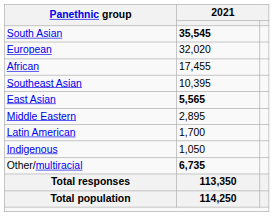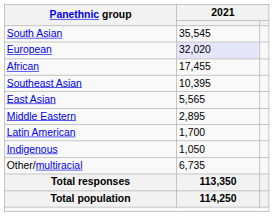South Asian | column 2: bold -> normal
European | column 2: no background -> lavender background
East Asian | column 2: bold -> normal
Other/multiracial | column 2: bold -> normal
